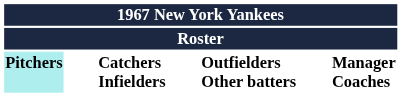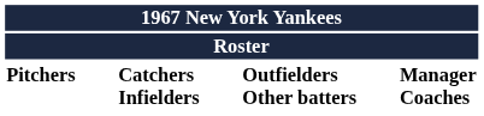Pitchers | column 1: paleturquoise background -> no background
